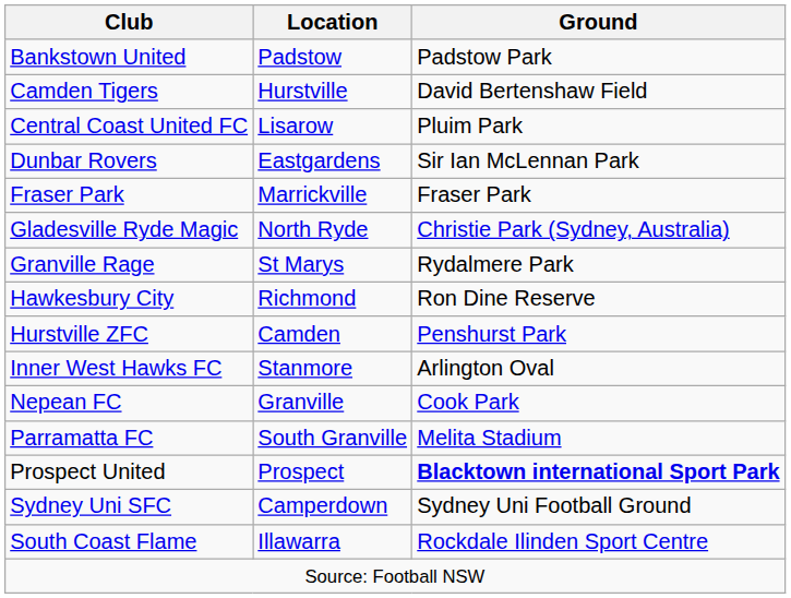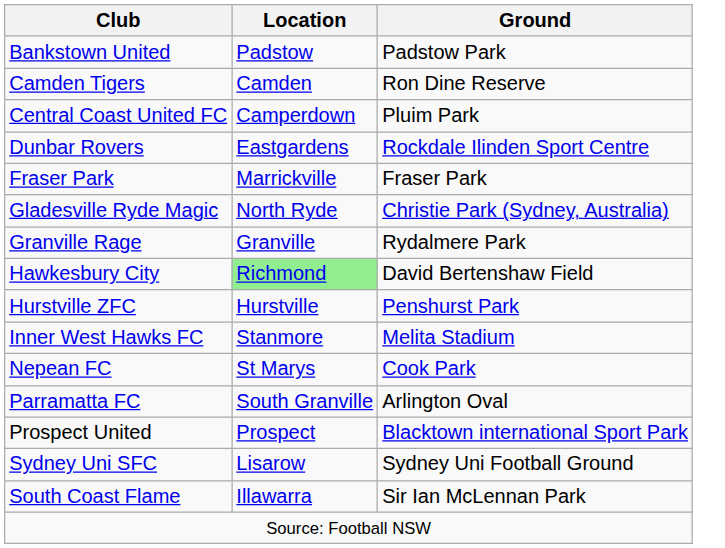Camden Tigers | Location: Hurstville -> Camden
Camden Tigers | Ground: David Bertenshaw Field -> Ron Dine Reserve
Central Coast United FC | Location: Lisarow -> Camperdown
Dunbar Rovers | Ground: Sir Ian McLennan Park -> Rockdale Ilinden Sport Centre
Granville Rage | Location: St Marys -> Granville
Hawkesbury City | Location: no background -> lightgreen background
Hawkesbury City | Ground: Ron Dine Reserve -> David Bertenshaw Field
Hurstville ZFC | Location: Camden -> Hurstville
Inner West Hawks FC | Ground: Arlington Oval -> Melita Stadium
Nepean FC | Location: Granville -> St Marys
Parramatta FC | Ground: Melita Stadium -> Arlington Oval
Prospect United | Ground: bold -> normal
Sydney Uni SFC | Location: Camperdown -> Lisarow
South Coast Flame | Ground: Rockdale Ilinden Sport Centre -> Sir Ian McLennan Park
